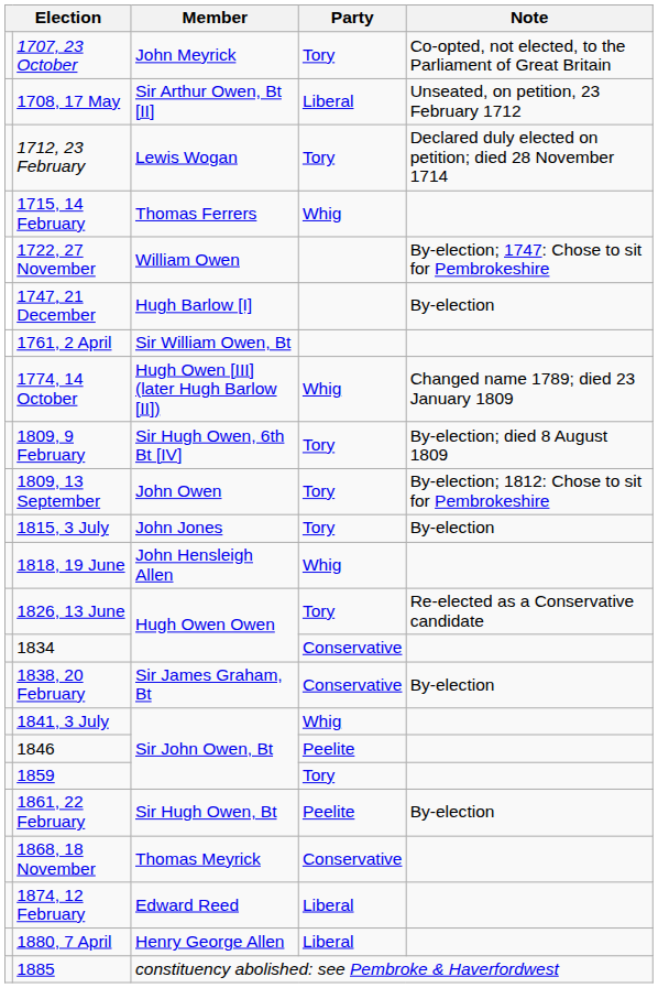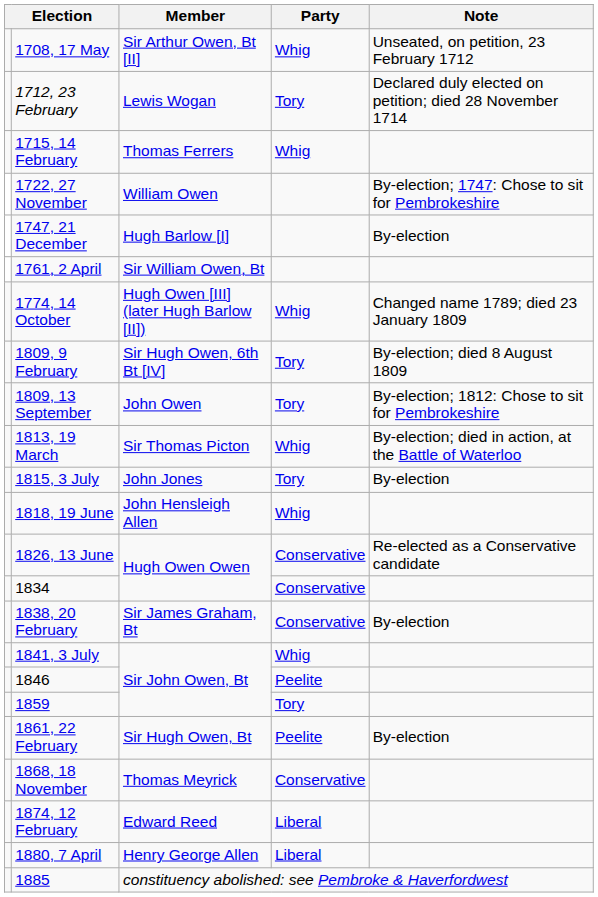- row: 1707, 23 October | John Meyrick | Tory | Co-opted, not elected, to the Parliament of Great Britain
1708, 17 May | Party: Liberal -> Whig
+ row: 1813, 19 March | Sir Thomas Picton | Whig | By-election; died in action, at the Battle of Waterloo
1826, 13 June | Party: Tory -> Conservative
